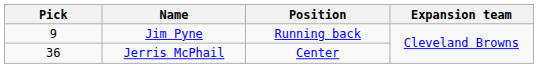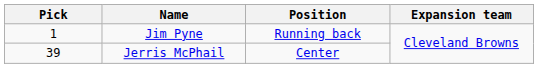Jim Pyne | Pick: 9 -> 1
Jerris McPhail | Pick: 36 -> 39
